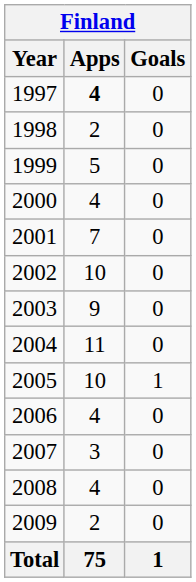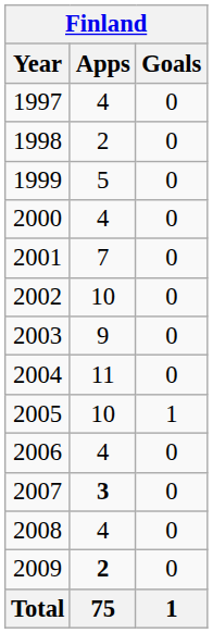1997 | Apps: bold -> normal
2007 | Apps: normal -> bold
2009 | Apps: normal -> bold
